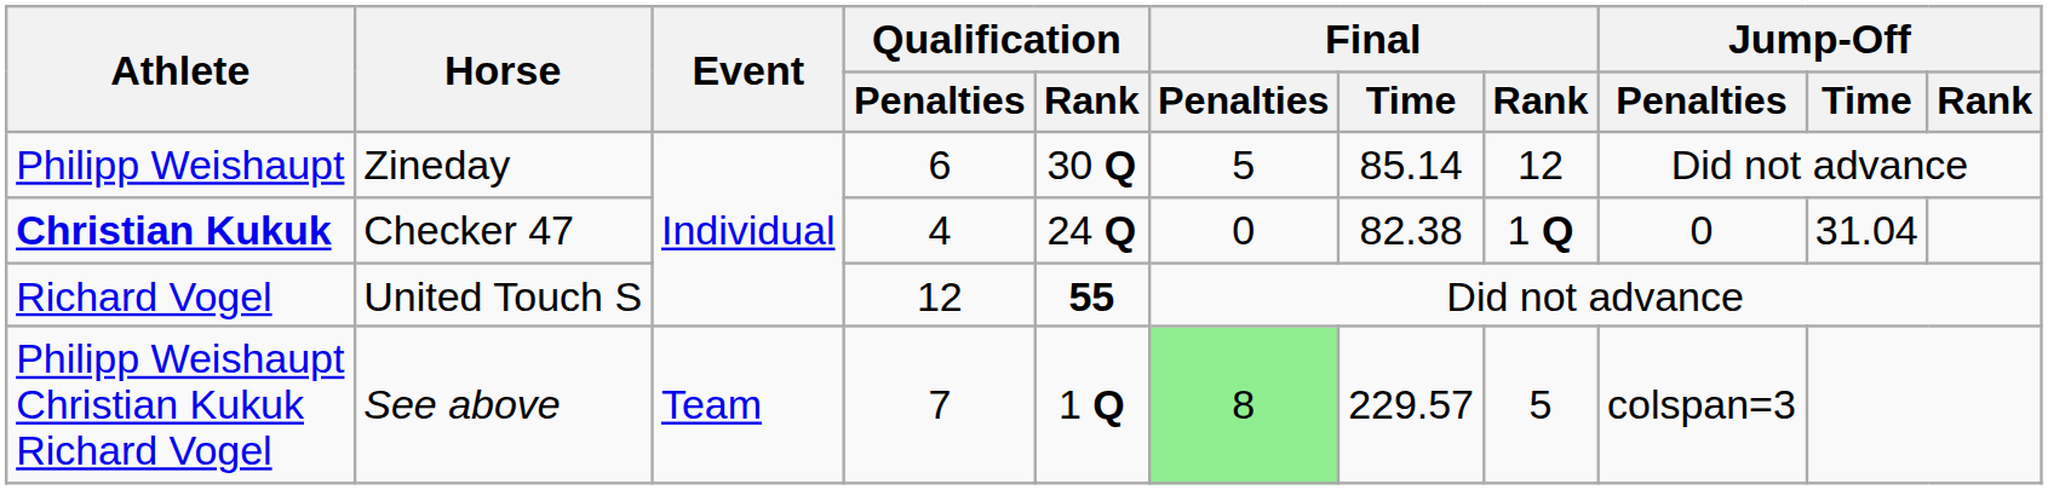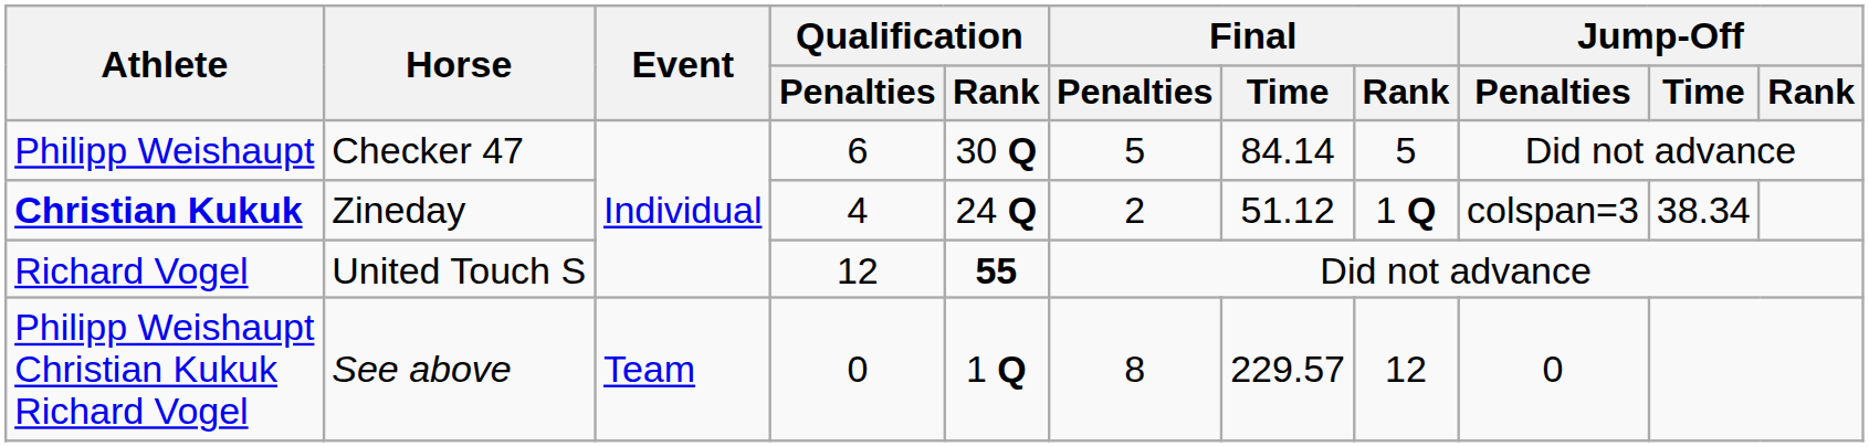Philipp Weishaupt | Horse: Zineday -> Checker 47
Philipp Weishaupt | Final / Time: 85.14 -> 84.14
Philipp Weishaupt | Final / Rank: 12 -> 5
Christian Kukuk | Horse: Checker 47 -> Zineday
Christian Kukuk | Final / Penalties: 0 -> 2
Christian Kukuk | Final / Time: 82.38 -> 51.12
Christian Kukuk | Jump-Off / Penalties: 0 -> colspan=3
Christian Kukuk | Jump-Off / Time: 31.04 -> 38.34
Philipp Weishaupt Christian Kukuk Richard Vogel | Qualification / Penalties: 7 -> 0
Philipp Weishaupt Christian Kukuk Richard Vogel | Final / Penalties: lightgreen background -> no background
Philipp Weishaupt Christian Kukuk Richard Vogel | Final / Rank: 5 -> 12
Philipp Weishaupt Christian Kukuk Richard Vogel | Jump-Off / Penalties: colspan=3 -> 0
